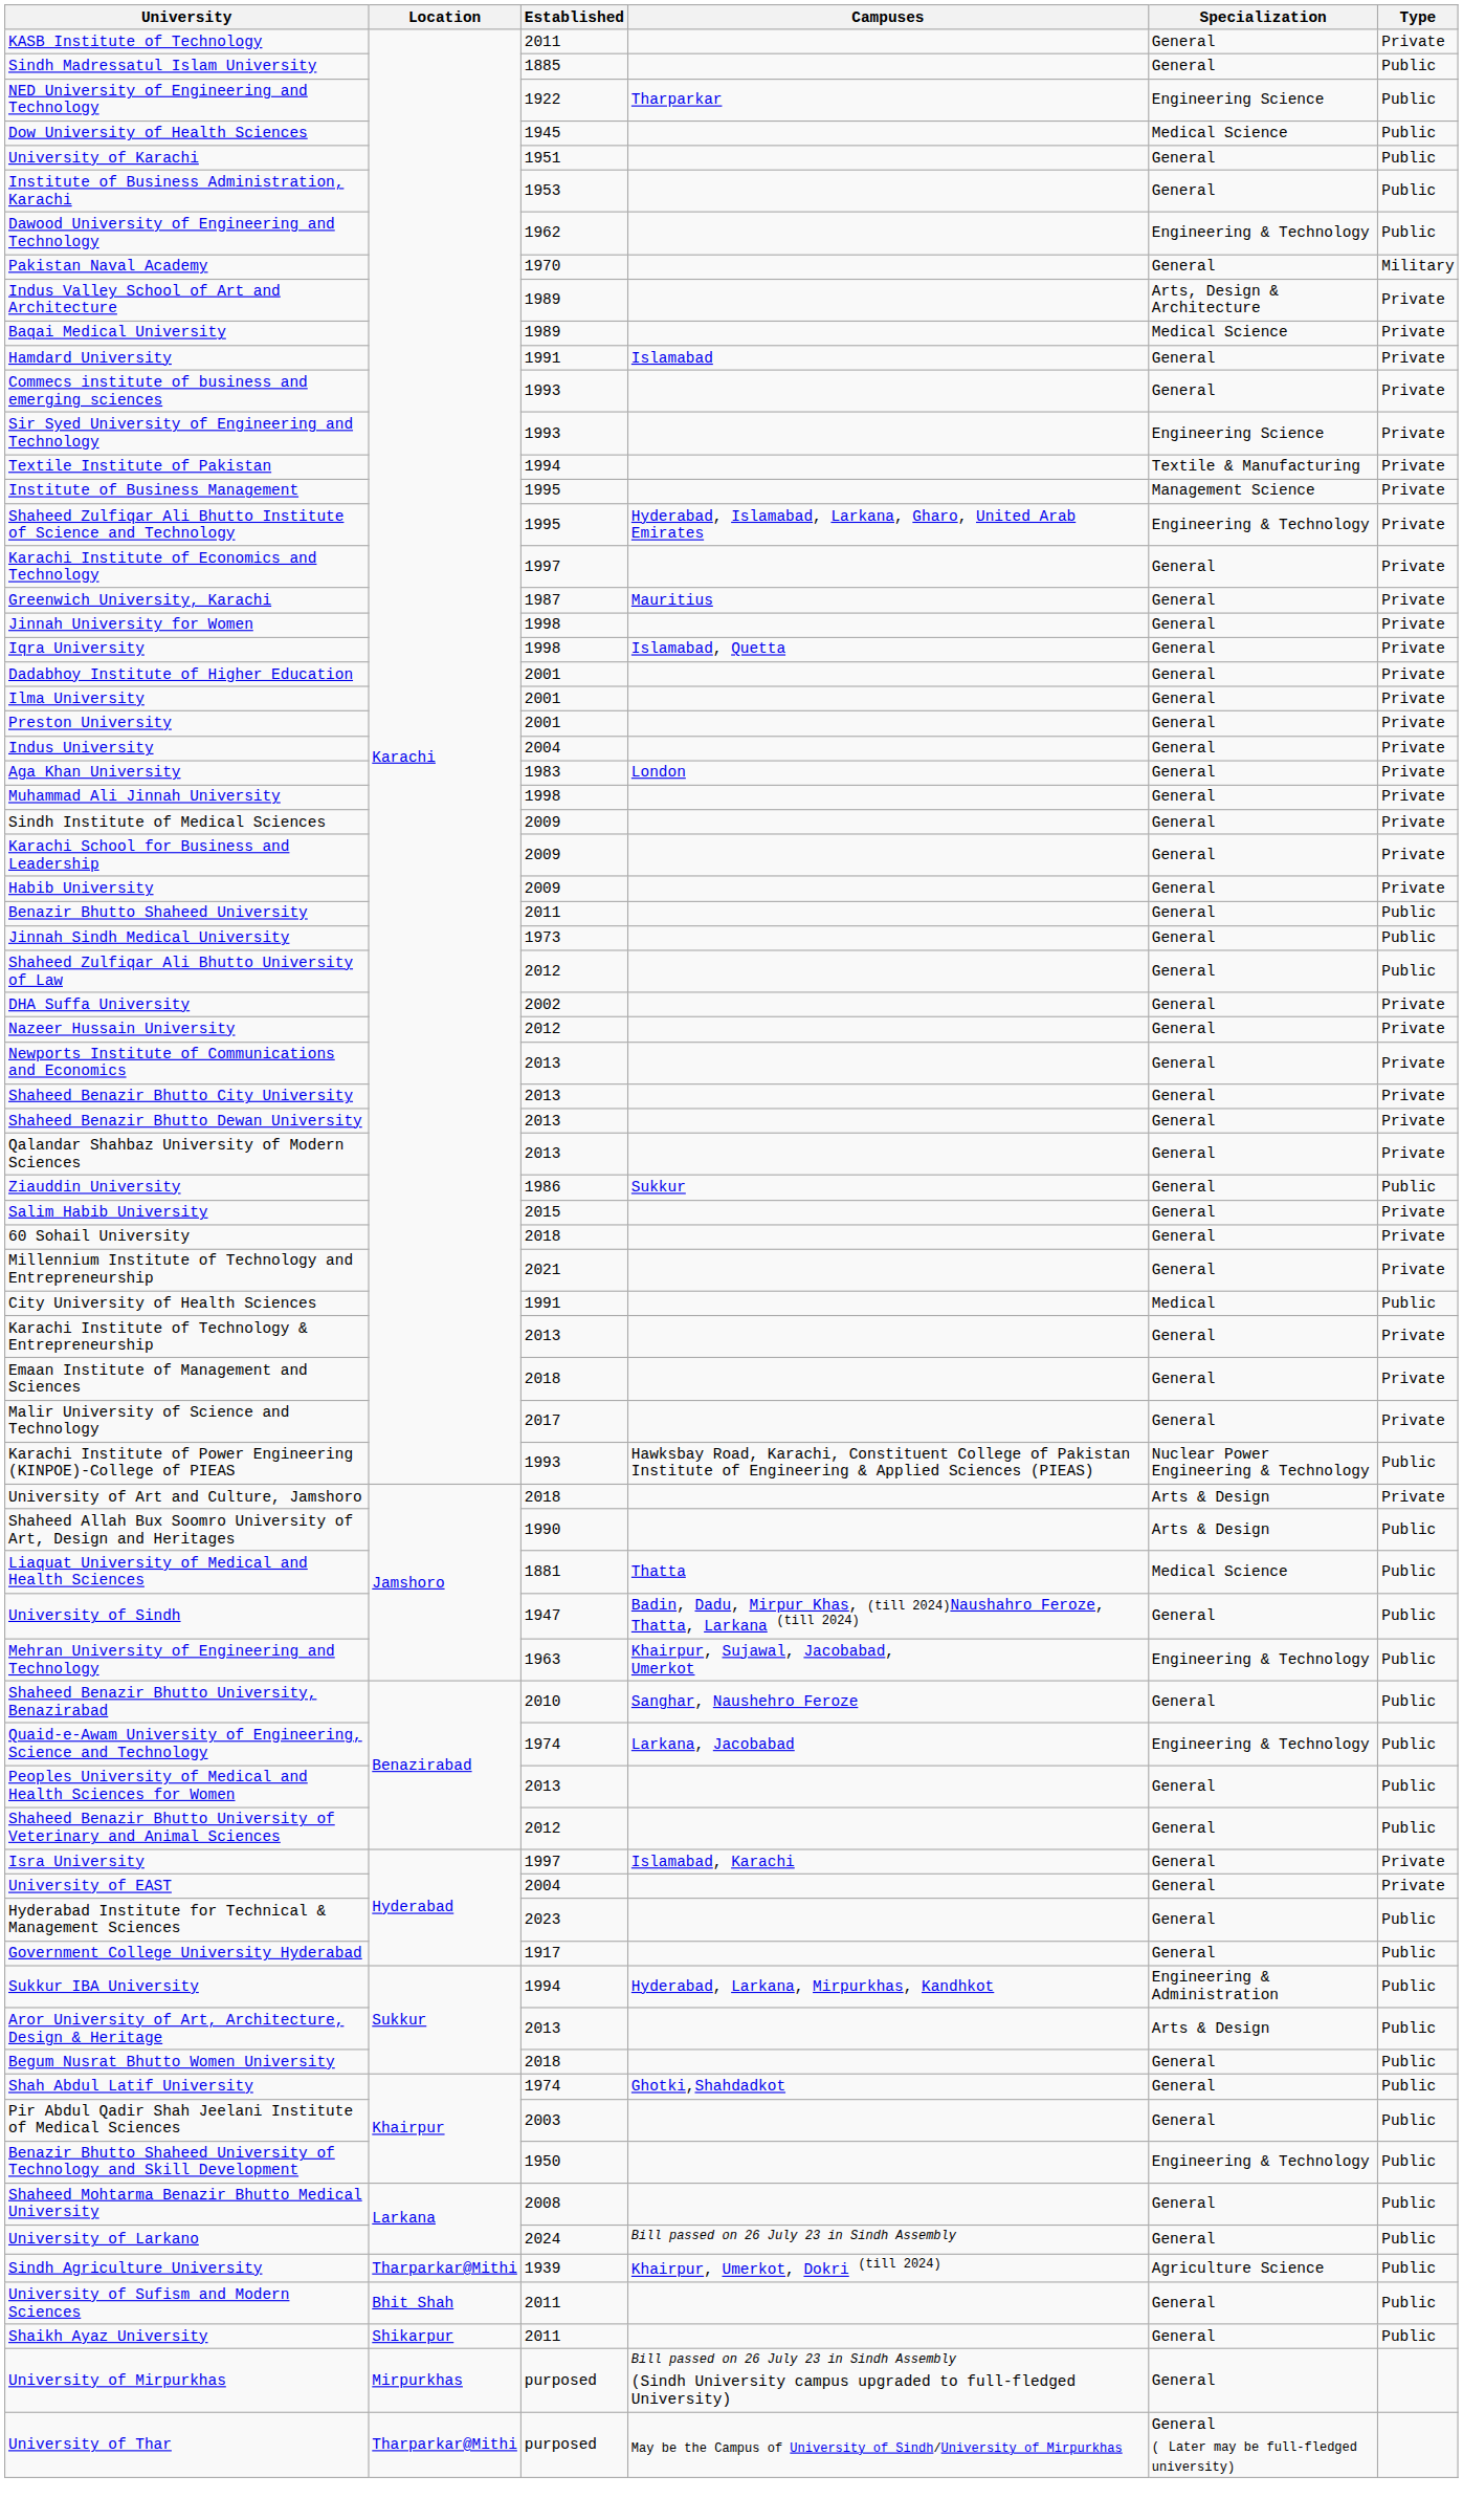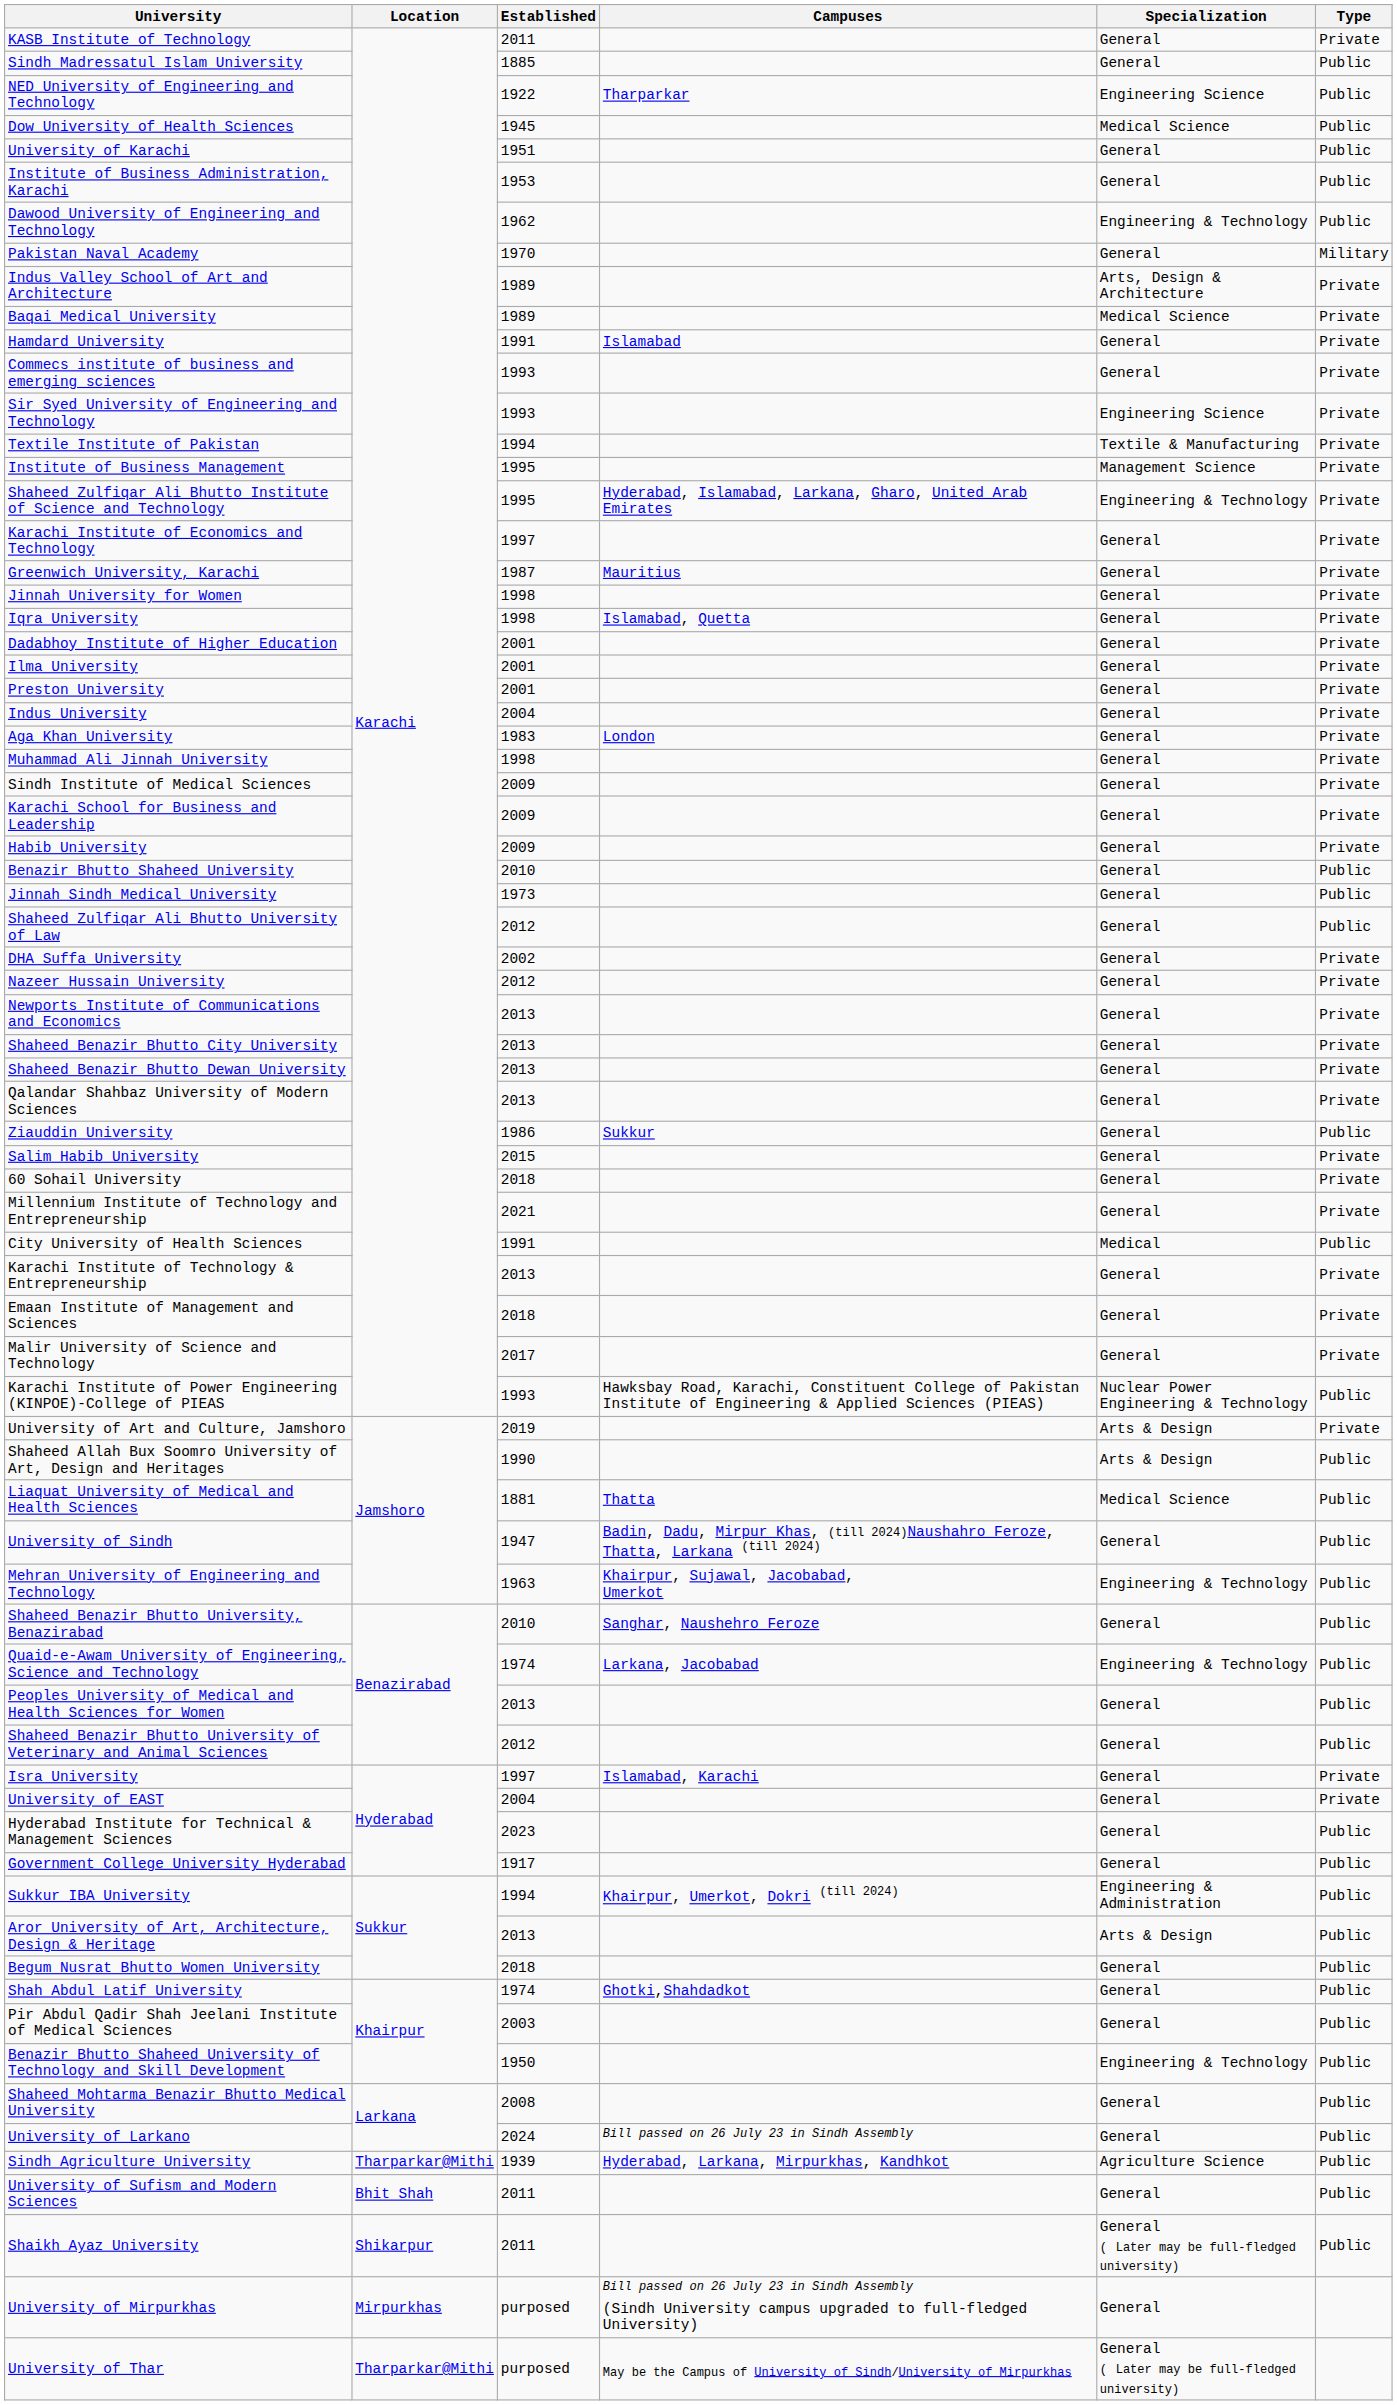Benazir Bhutto Shaheed University | Established: 2011 -> 2010
University of Art and Culture, Jamshoro | Established: 2018 -> 2019
Sukkur IBA University | Campuses: Hyderabad, Larkana, Mirpurkhas, Kandhkot -> Khairpur, Umerkot, Dokri (till 2024)
Sindh Agriculture University | Campuses: Khairpur, Umerkot, Dokri (till 2024) -> Hyderabad, Larkana, Mirpurkhas, Kandhkot
Shaikh Ayaz University | Specialization: General -> General ( Later may be full-fledged university)
